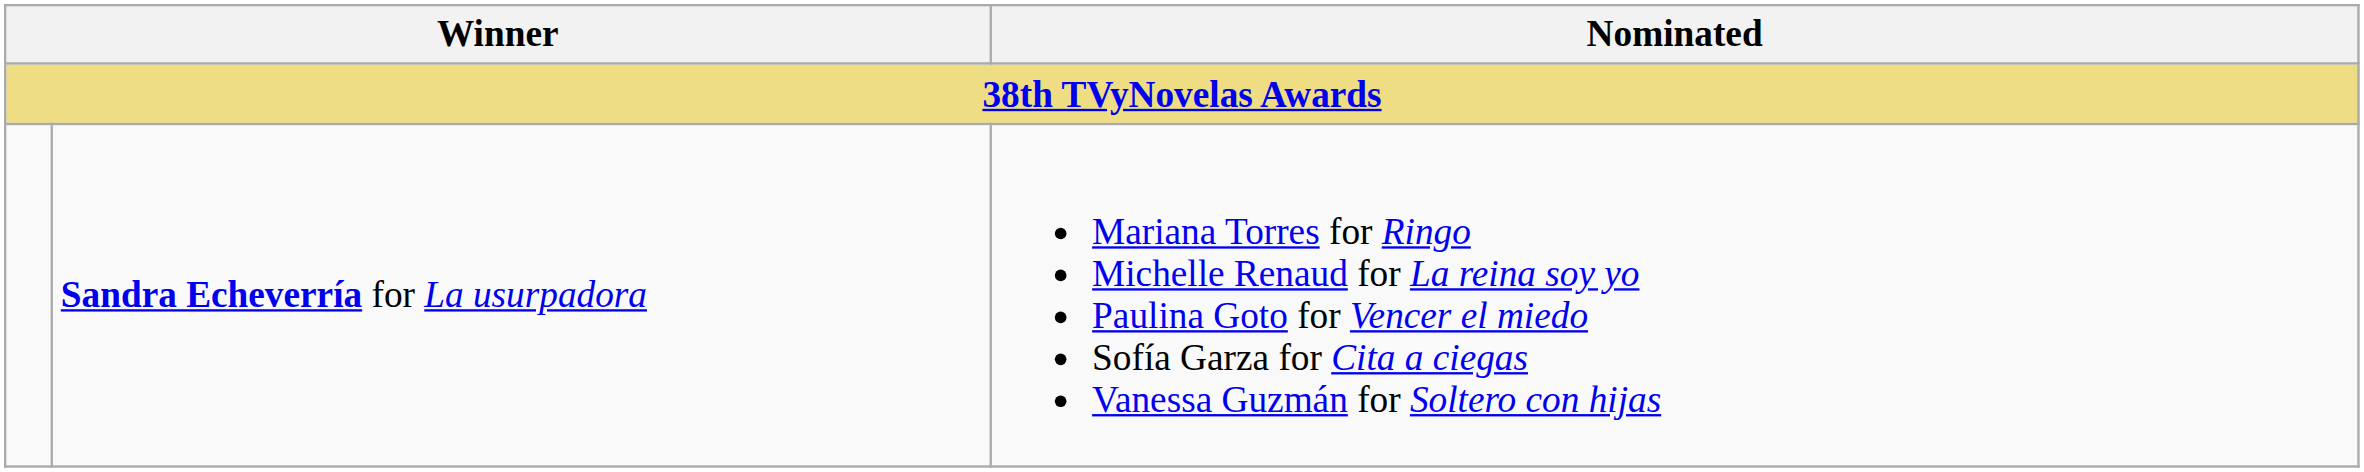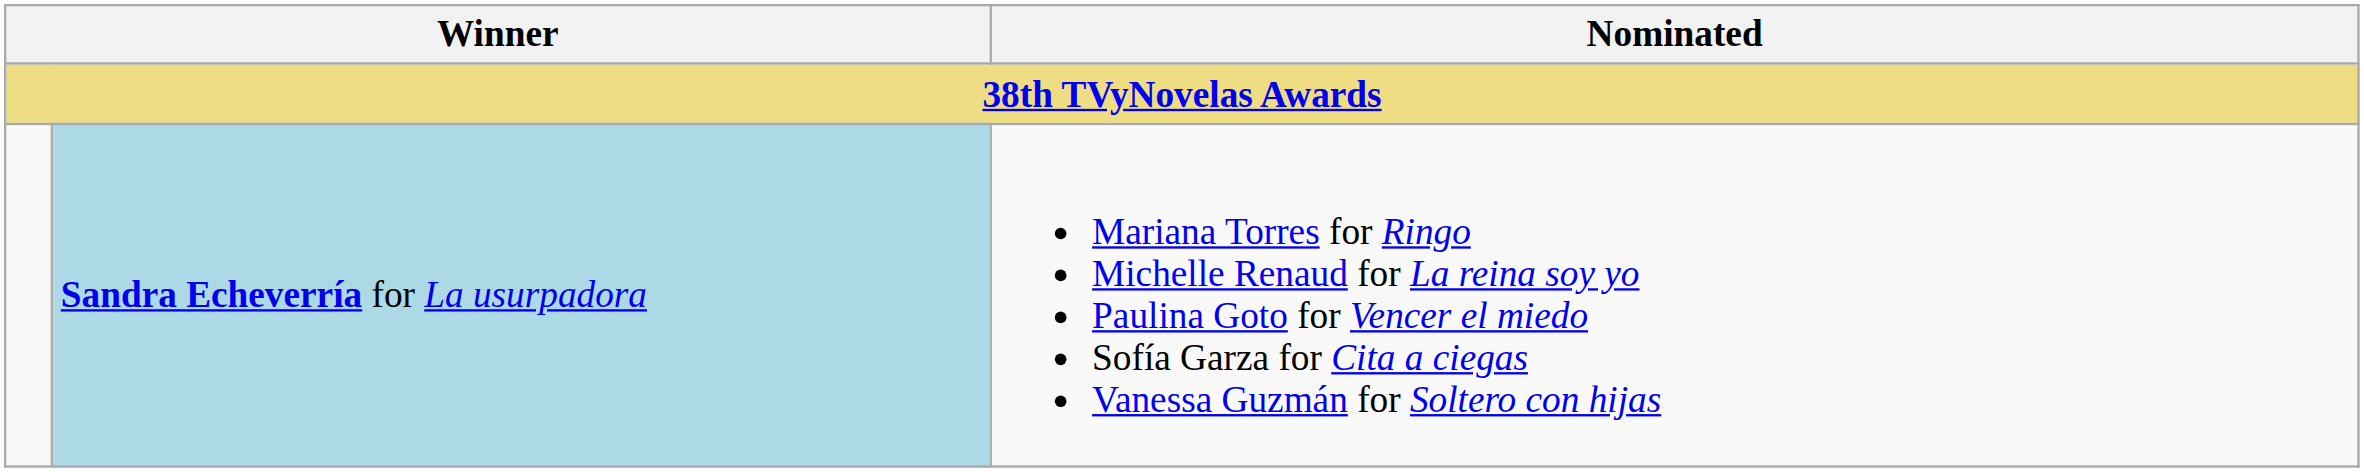Sandra Echeverría for La usurpadora | column 2: no background -> lightblue background
